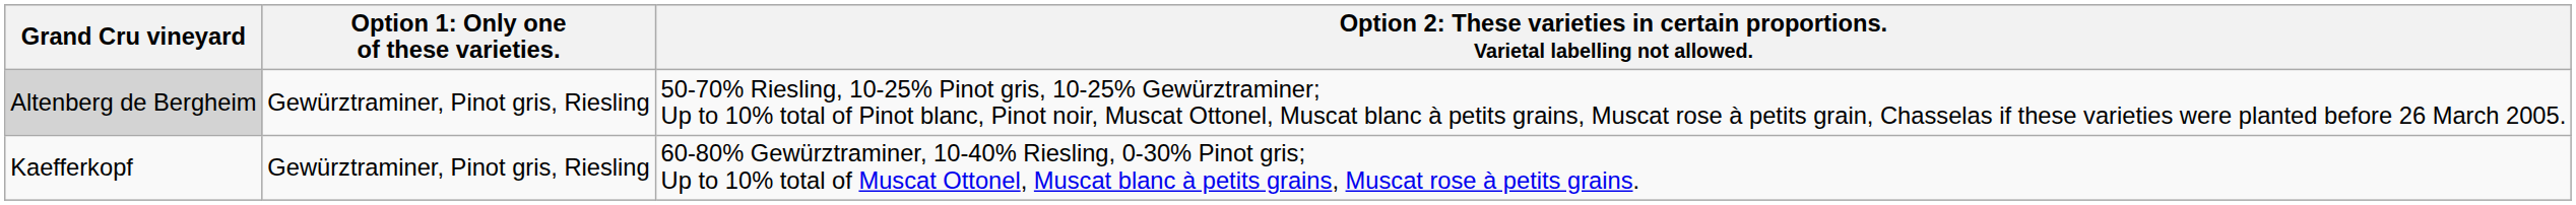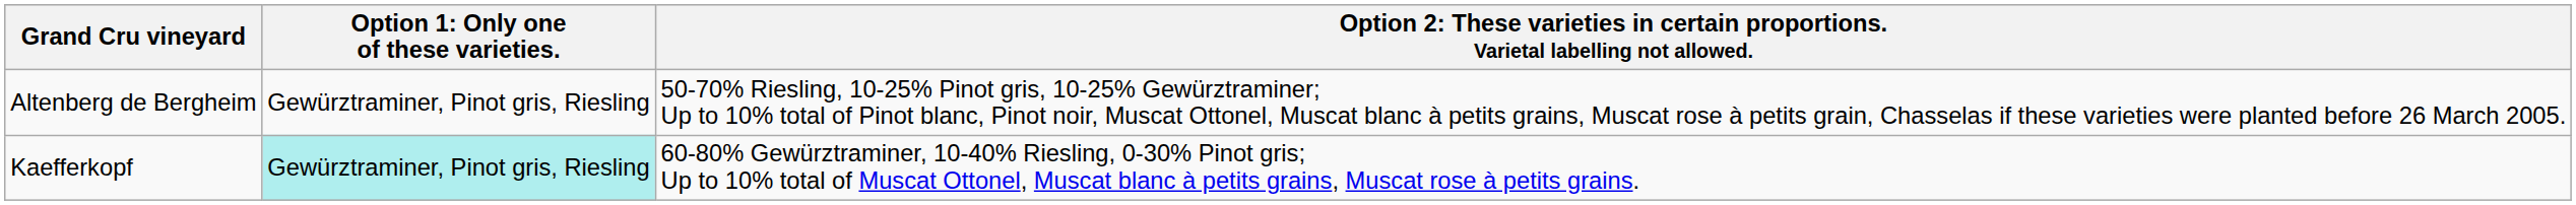row 2 | Grand Cru vineyard: lightgrey background -> no background
row 3 | column 2: no background -> paleturquoise background
